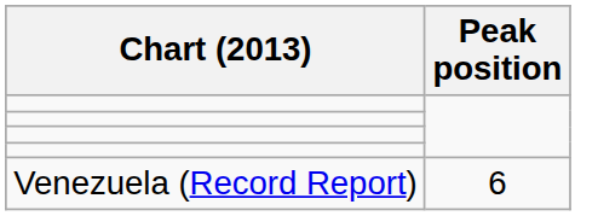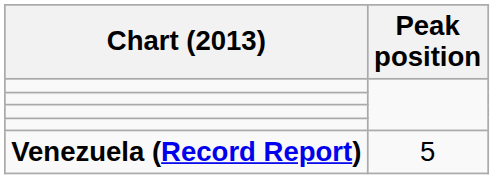row 6 | Chart (2013): normal -> bold
row 6 | Peak position: 6 -> 5
